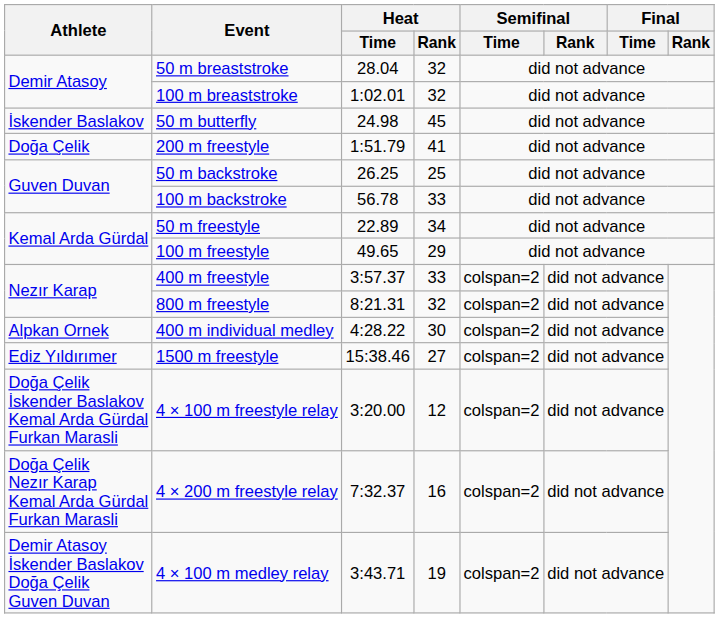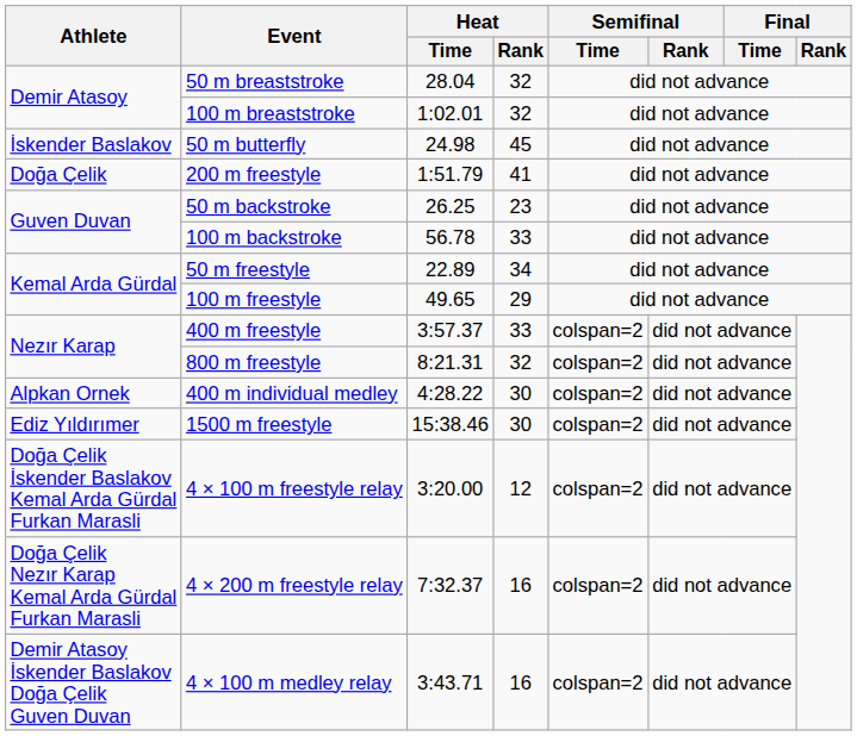50 m backstroke | Heat / Rank: 25 -> 23
1500 m freestyle | Heat / Rank: 27 -> 30
4 × 100 m medley relay | Heat / Rank: 19 -> 16
